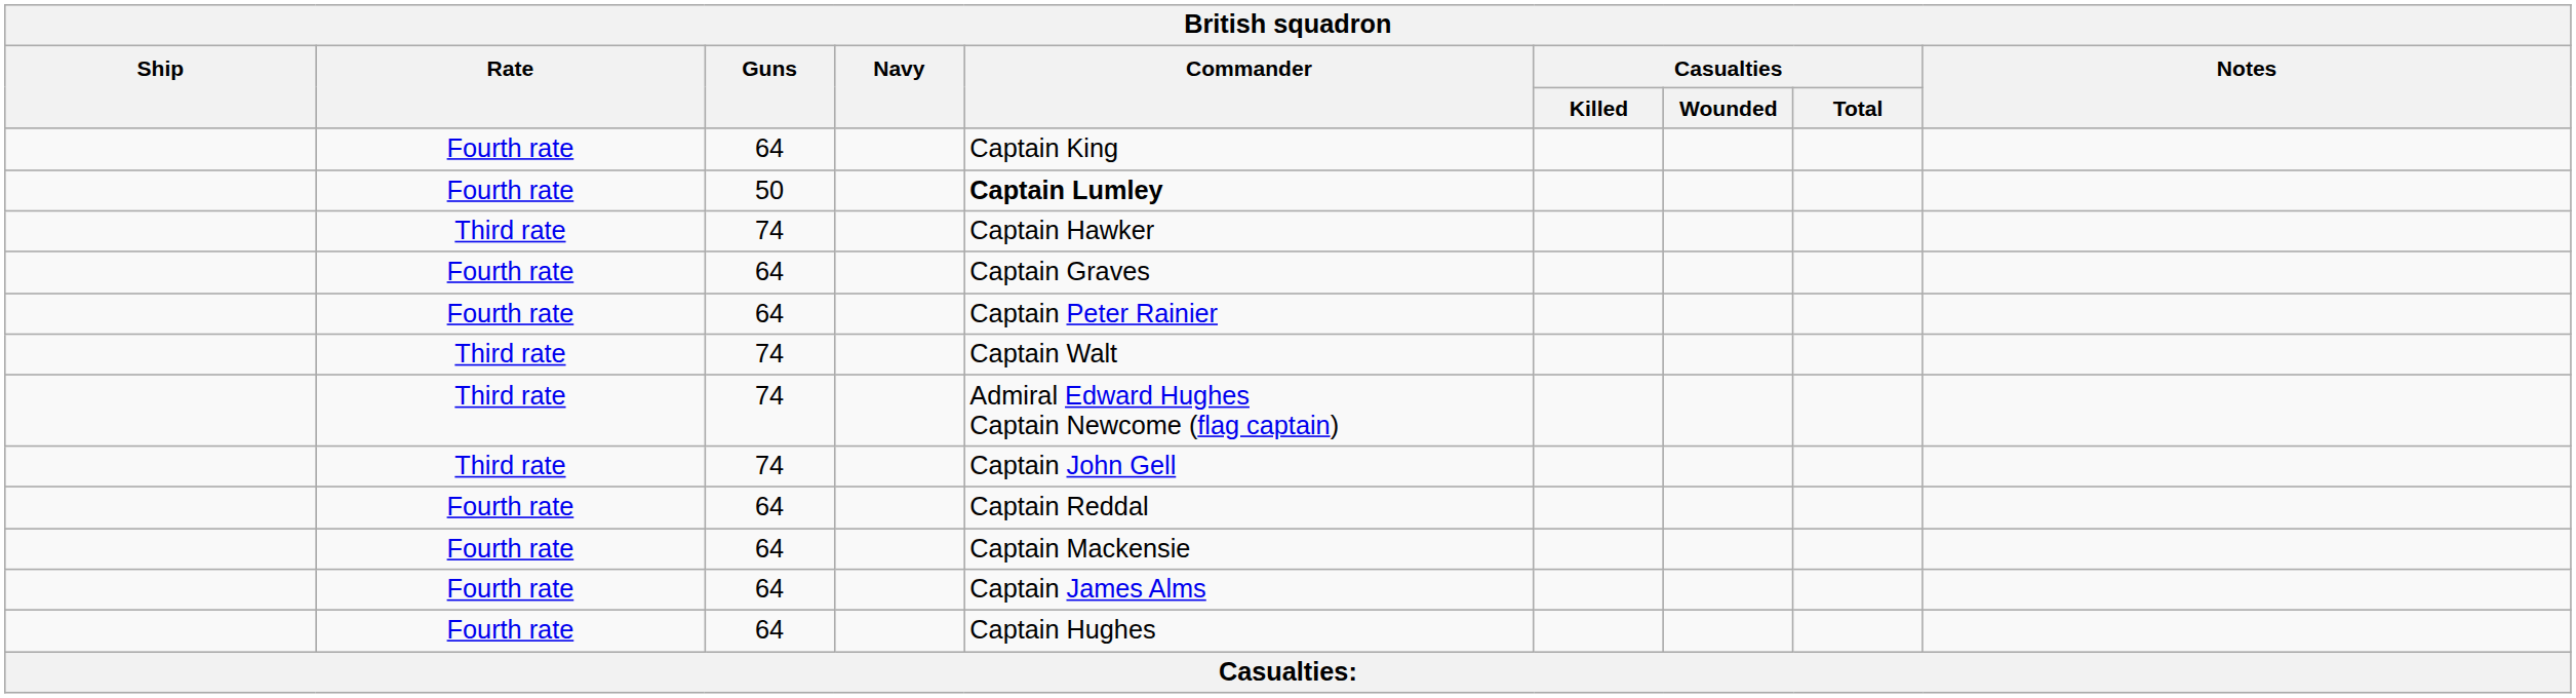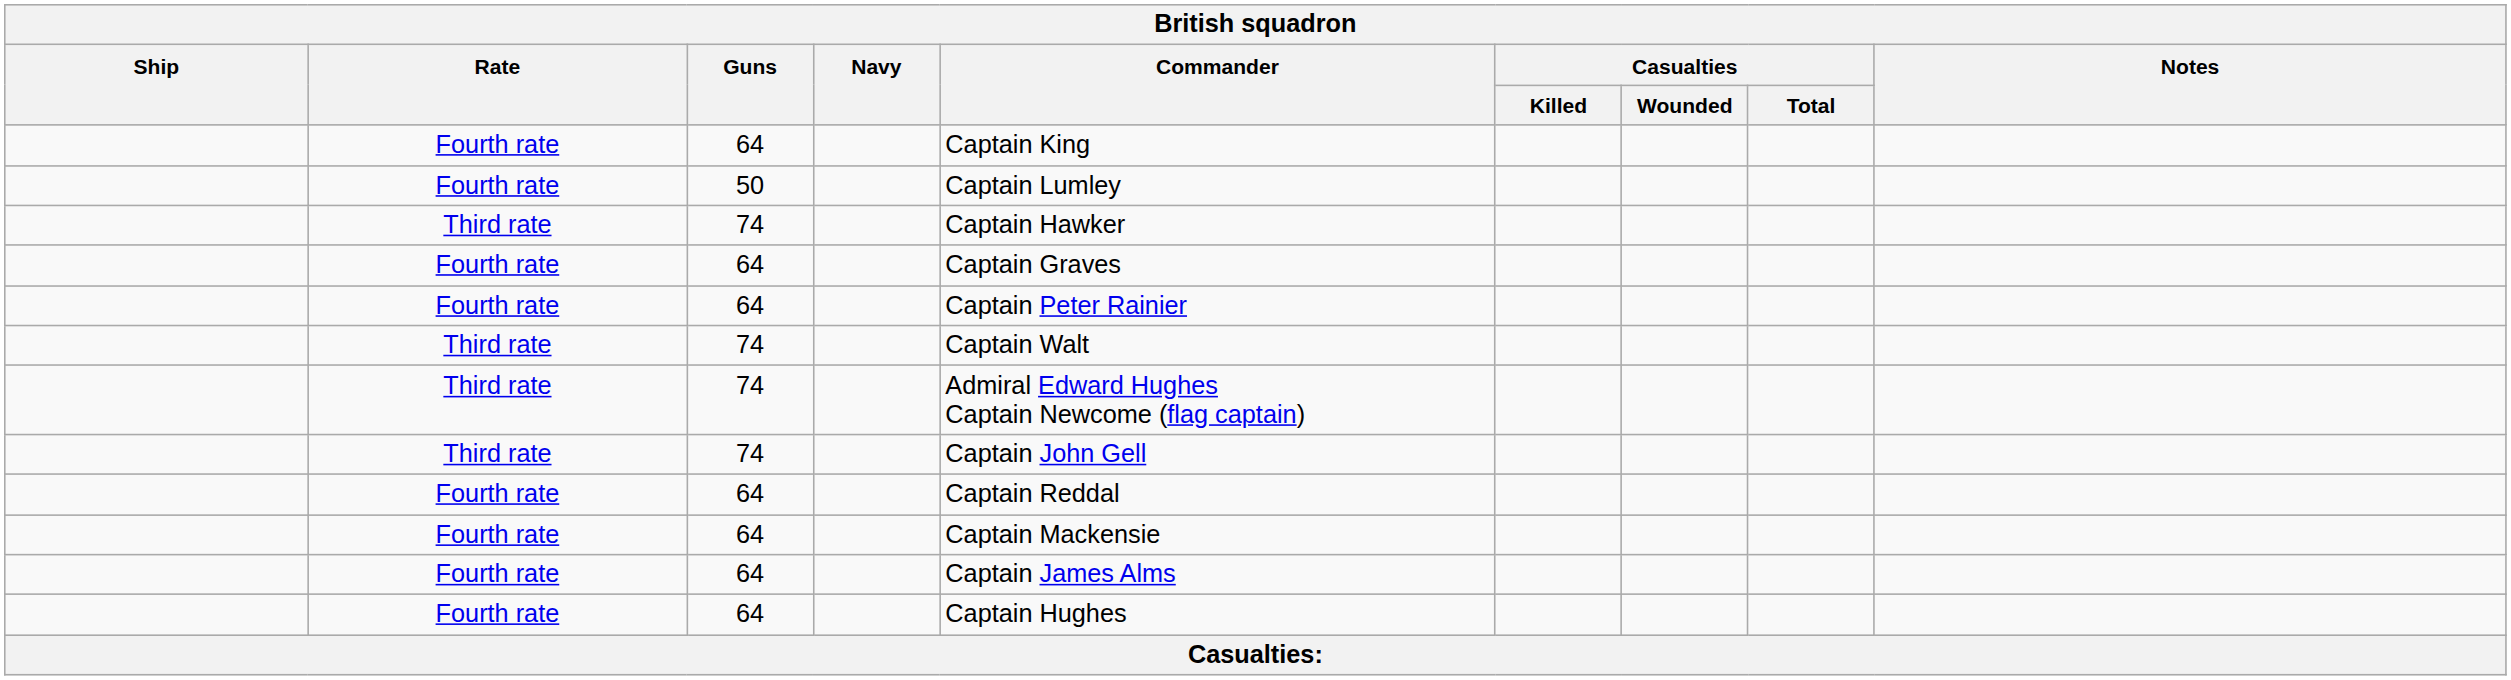50 | Commander: bold -> normal
